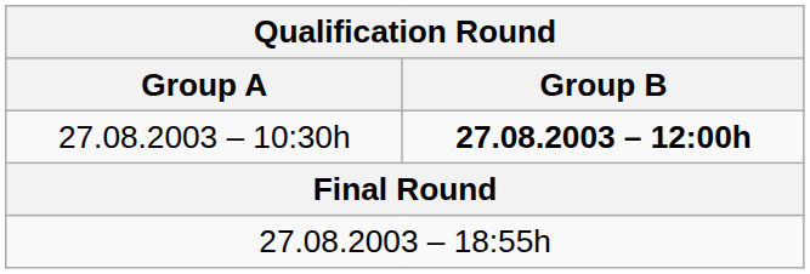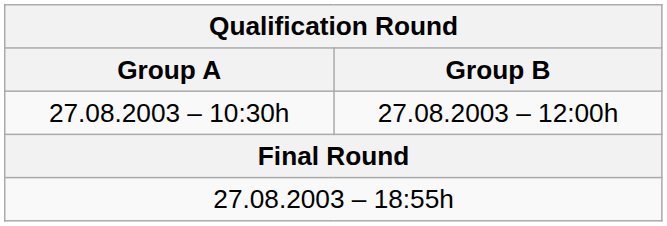27.08.2003 – 10:30h | Group B: bold -> normal
